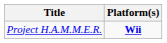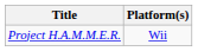Project H.A.M.M.E.R. | Platform(s): bold -> normal
